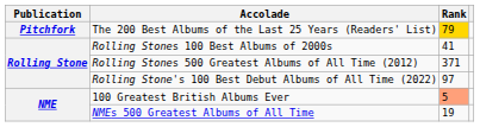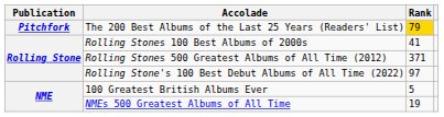100 Greatest British Albums Ever | Rank: lightsalmon background -> no background
